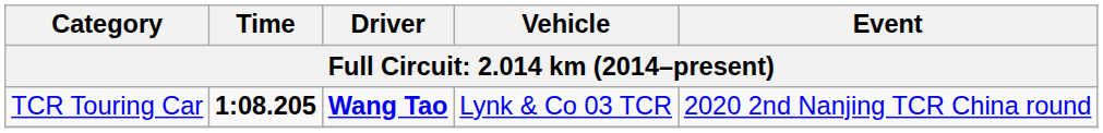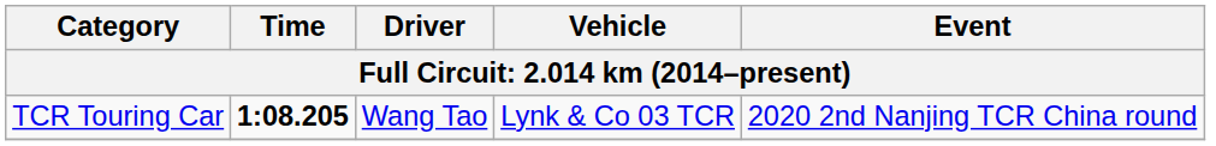TCR Touring Car | Driver: bold -> normal
